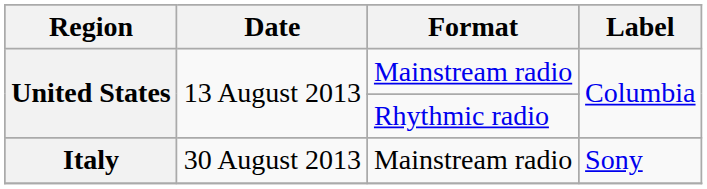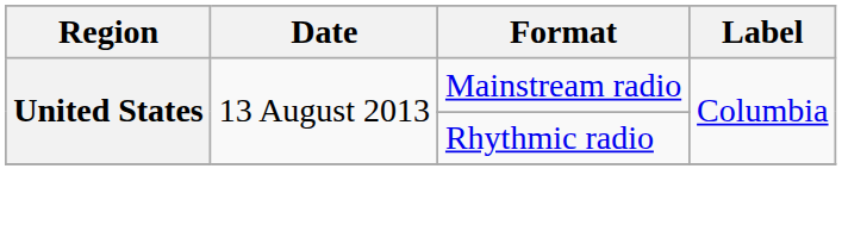- row: Italy | 30 August 2013 | Mainstream radio | Sony
